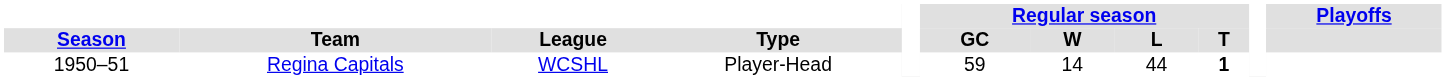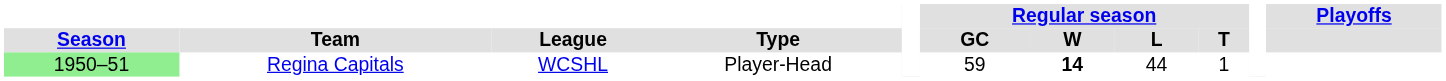Regina Capitals | Season: no background -> lightgreen background
Regina Capitals | Regular season / W: normal -> bold
Regina Capitals | Regular season / T: bold -> normal
